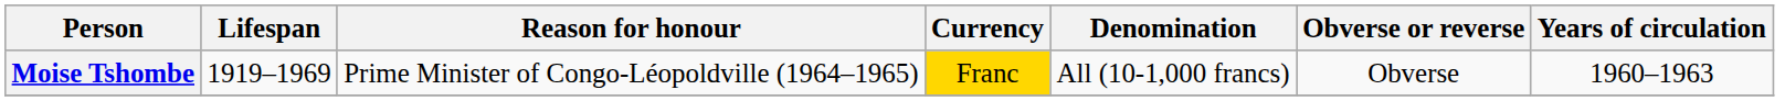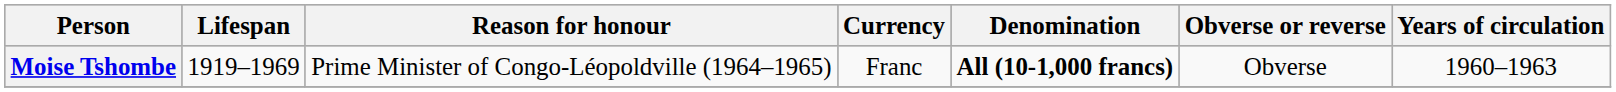Moise Tshombe | Currency: gold background -> no background
Moise Tshombe | Denomination: normal -> bold
